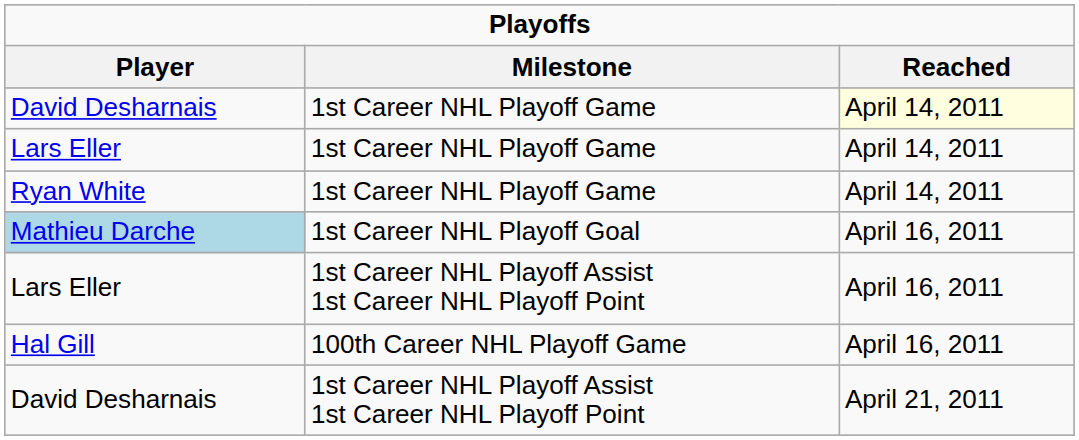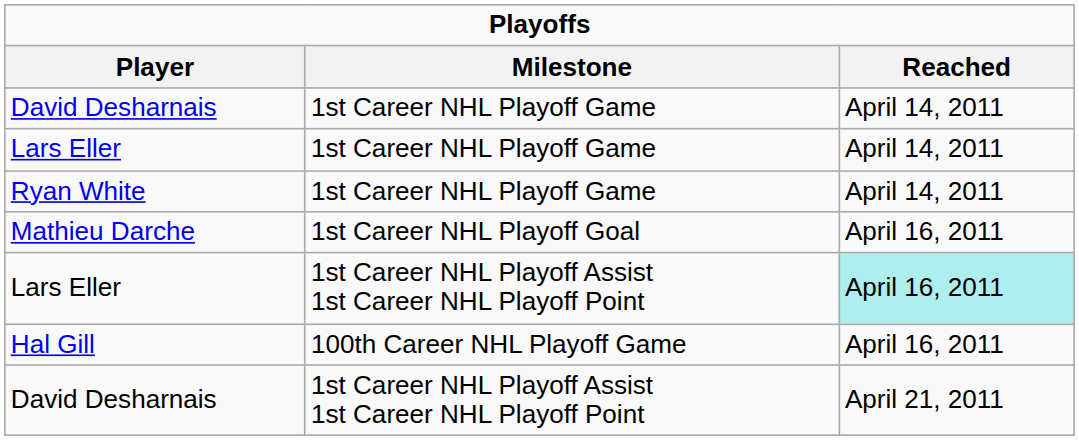row 3 | Reached: lightyellow background -> no background
row 6 | Player: lightblue background -> no background
row 7 | Reached: no background -> paleturquoise background
